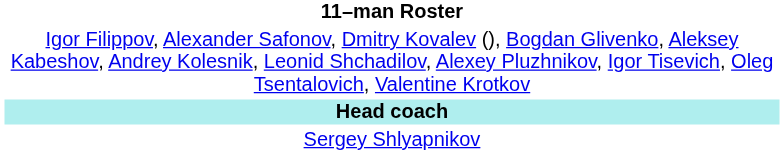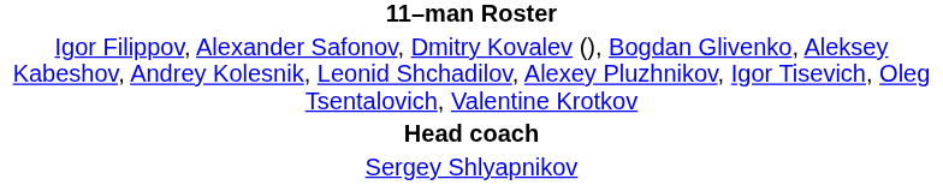row 3 | column 1: paleturquoise background -> no background
